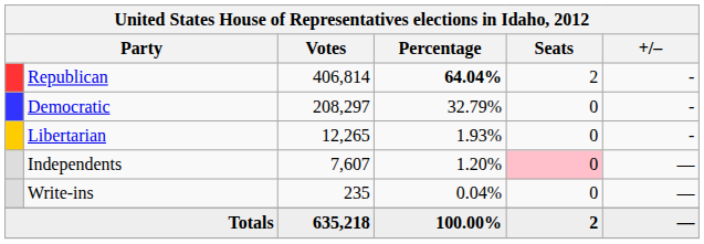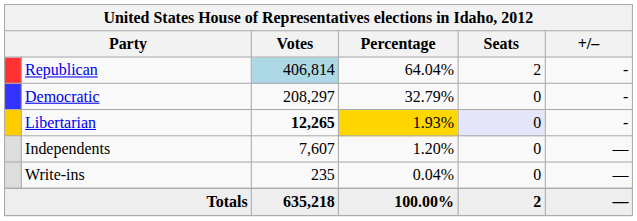Republican | Votes: no background -> lightblue background
Republican | Percentage: bold -> normal
Libertarian | Votes: normal -> bold
Libertarian | Percentage: no background -> gold background
Libertarian | Seats: no background -> lavender background
Independents | Seats: pink background -> no background
